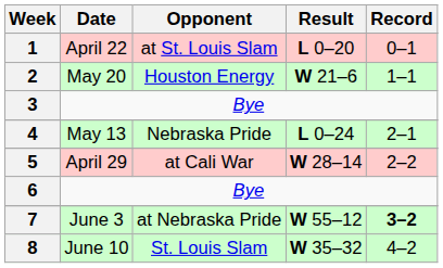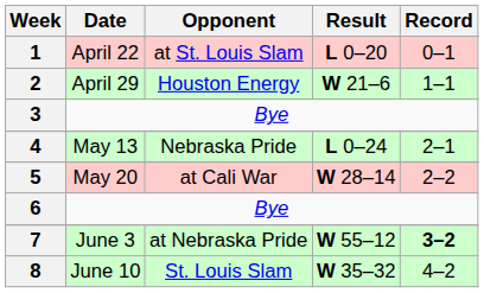2 | Date: May 20 -> April 29
5 | Date: April 29 -> May 20
